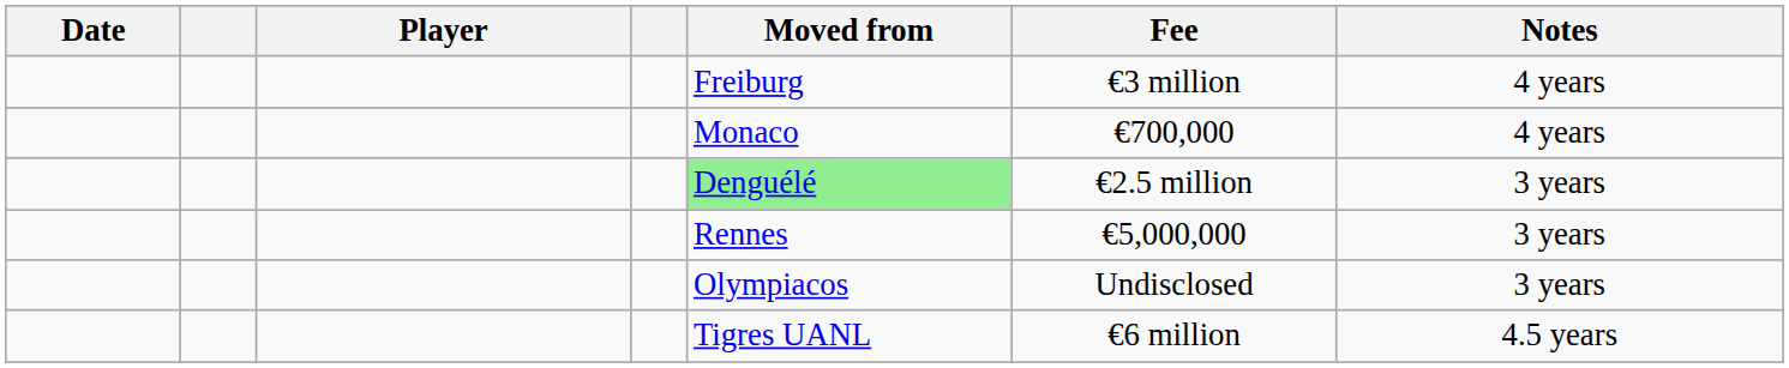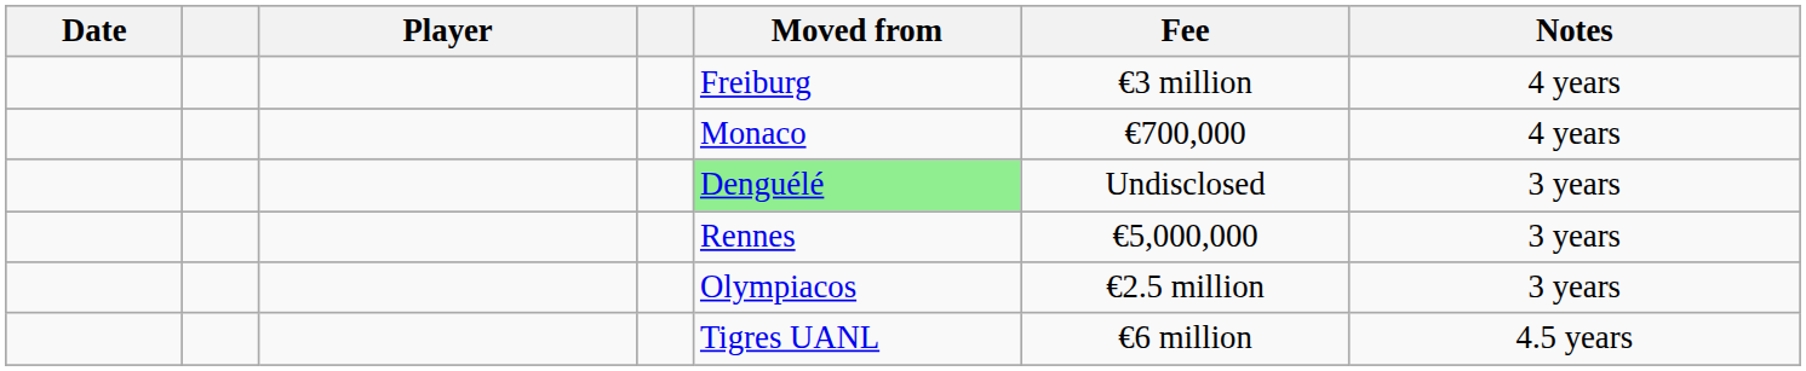row 4 | Fee: €2.5 million -> Undisclosed
row 6 | Fee: Undisclosed -> €2.5 million
